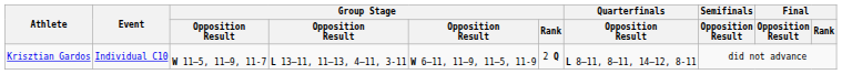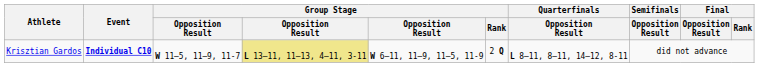Krisztian Gardos | Event: normal -> bold
Krisztian Gardos | column 4: no background -> khaki background
